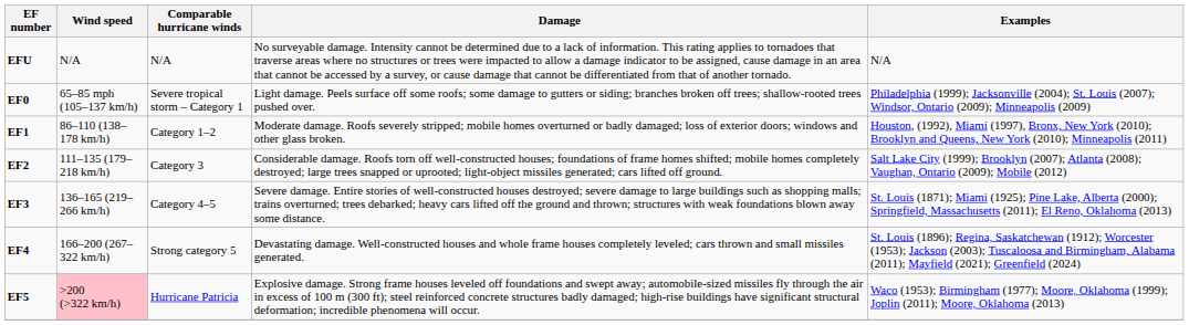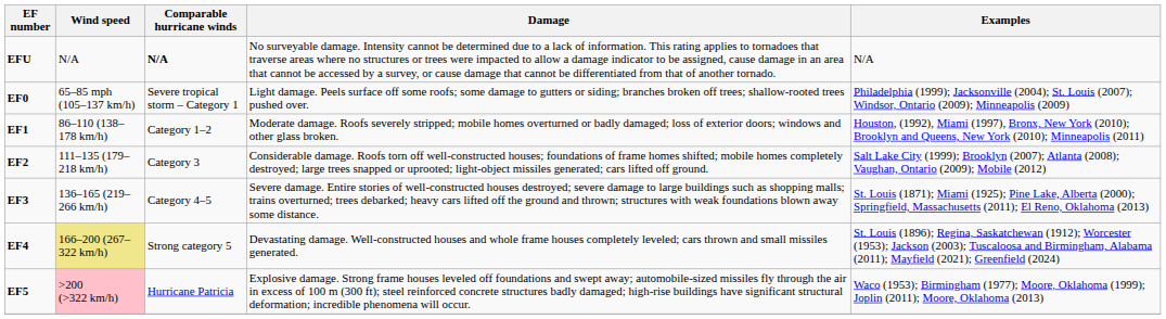EFU | Comparable hurricane winds: normal -> bold
EF4 | Wind speed: no background -> khaki background
